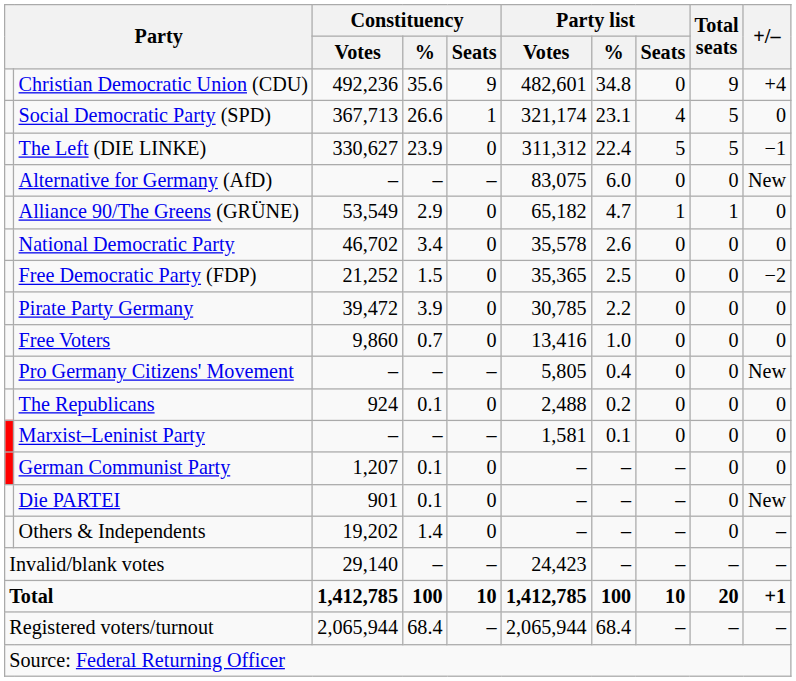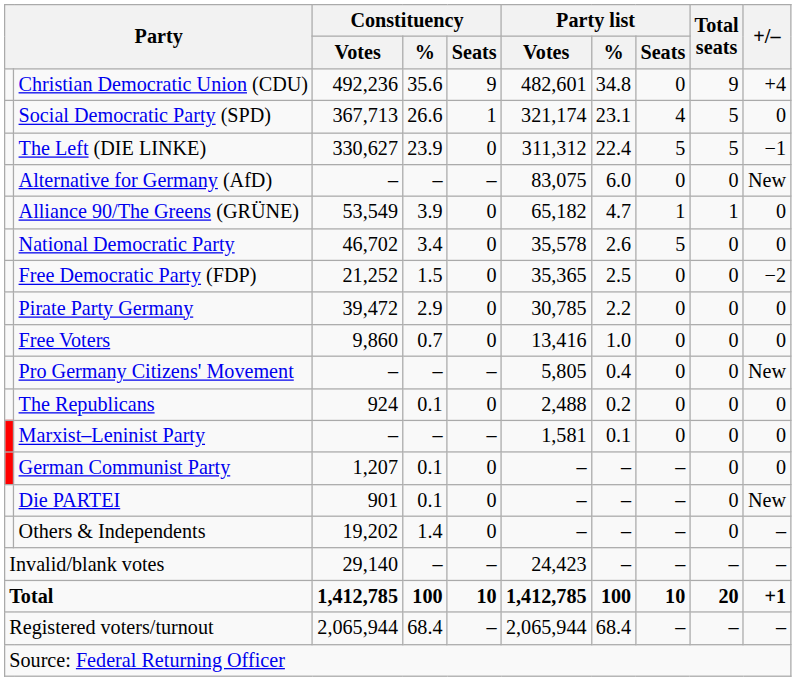Alliance 90/The Greens (GRÜNE) | Constituency / %: 2.9 -> 3.9
National Democratic Party | Party list / Seats: 0 -> 5
Pirate Party Germany | Constituency / %: 3.9 -> 2.9
